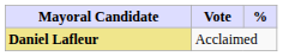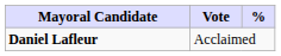Daniel Lafleur | Mayoral Candidate: khaki background -> no background
